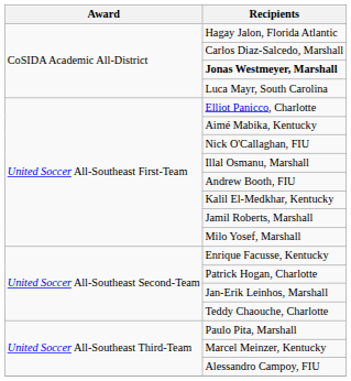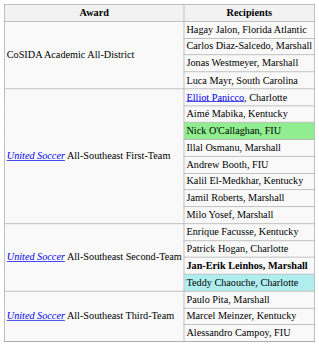row 4 | Recipients: bold -> normal
row 8 | Recipients: no background -> lightgreen background
row 16 | Recipients: normal -> bold
row 17 | Recipients: no background -> paleturquoise background
